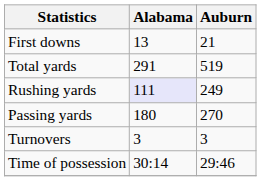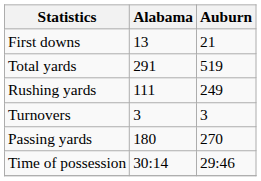Rushing yards | Alabama: lavender background -> no background
rows swapped: Passing yards <-> Turnovers
